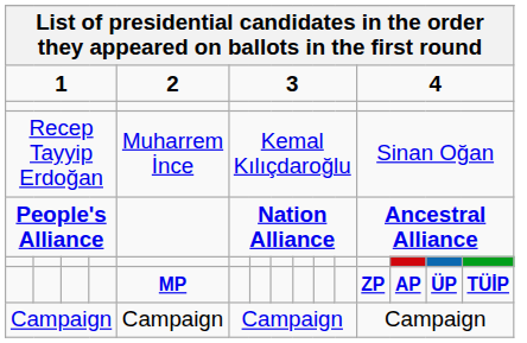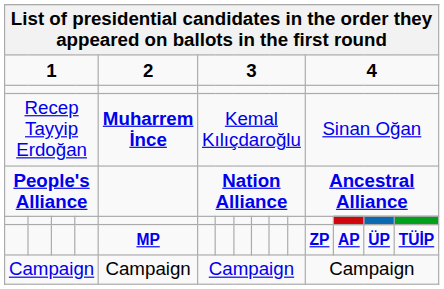Recep Tayyip Erdoğan | 2: normal -> bold
